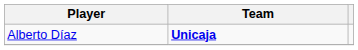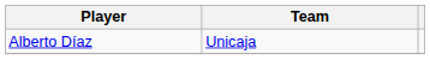Alberto Díaz | Team: bold -> normal
